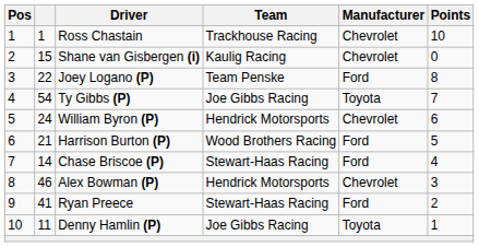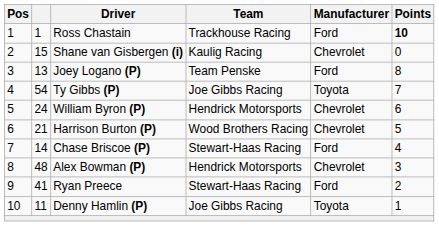Ross Chastain | Manufacturer: Chevrolet -> Ford
Ross Chastain | Points: normal -> bold
Joey Logano (P) | column 2: 22 -> 13
Harrison Burton (P) | Manufacturer: Ford -> Chevrolet
Alex Bowman (P) | column 2: 46 -> 48
